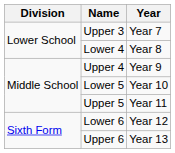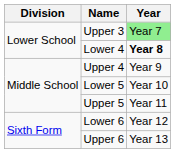Upper 3 | Year: no background -> lightgreen background
Lower 4 | Year: normal -> bold
